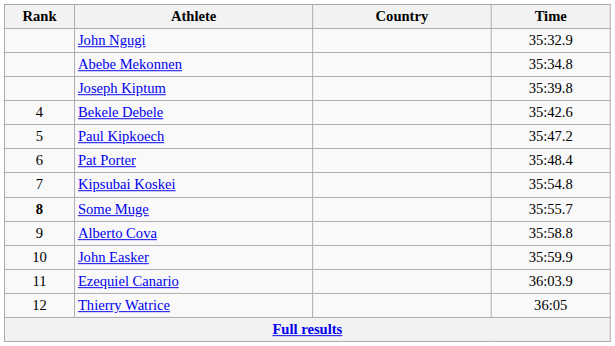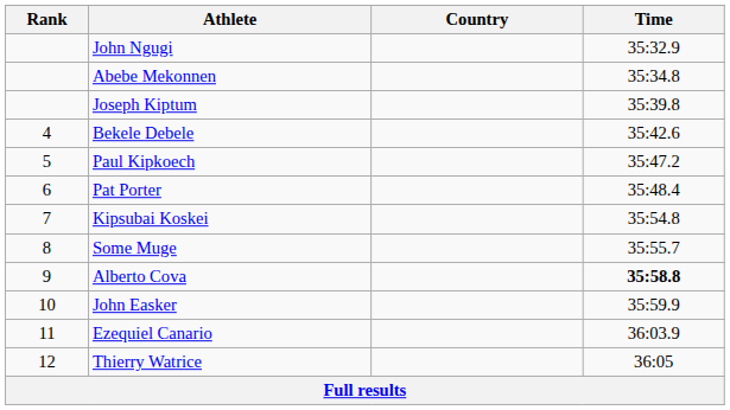Some Muge | Rank: bold -> normal
Alberto Cova | Time: normal -> bold
